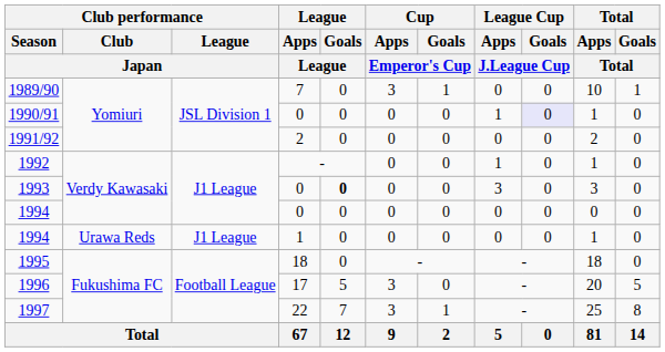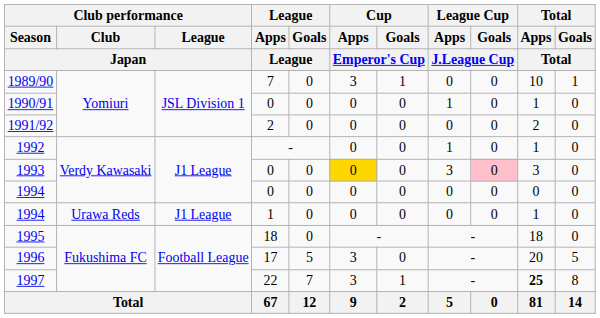1990/91 | League Cup / Goals / J.League Cup: lavender background -> no background
1993 | League / Goals / League: bold -> normal
1993 | Cup / Apps / Emperor's Cup: no background -> gold background
1993 | League Cup / Goals / J.League Cup: no background -> pink background
1997 | Total / Apps / Total: normal -> bold
